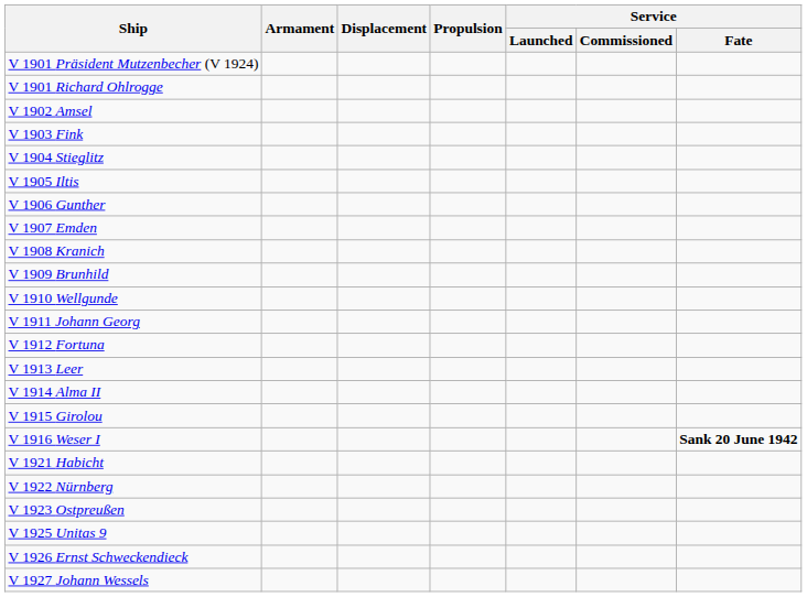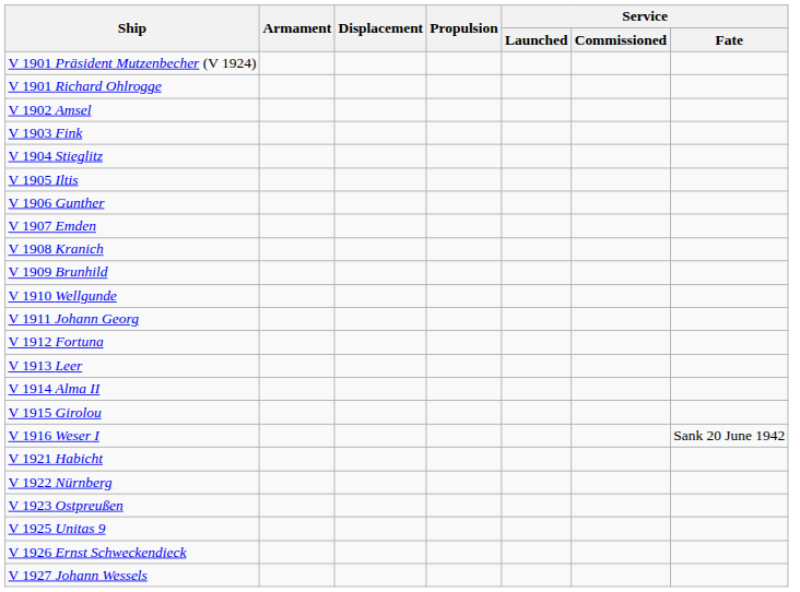V 1916 Weser I | Service / Fate: bold -> normal
